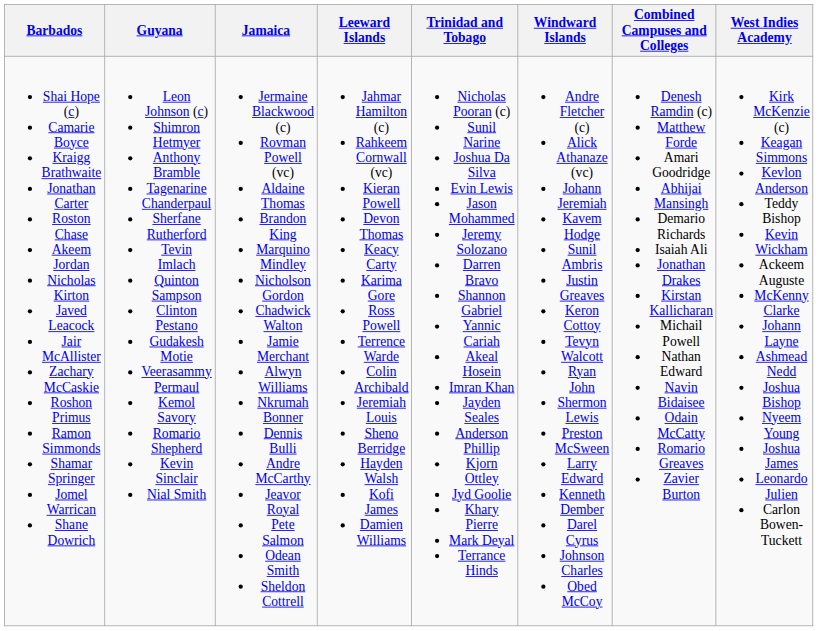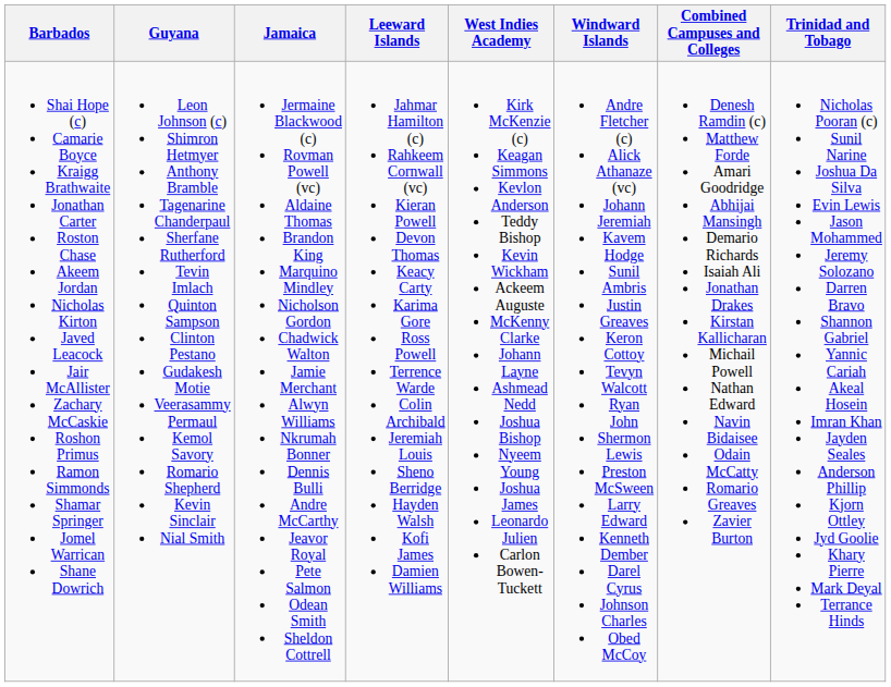columns swapped: Trinidad and Tobago <-> West Indies Academy
